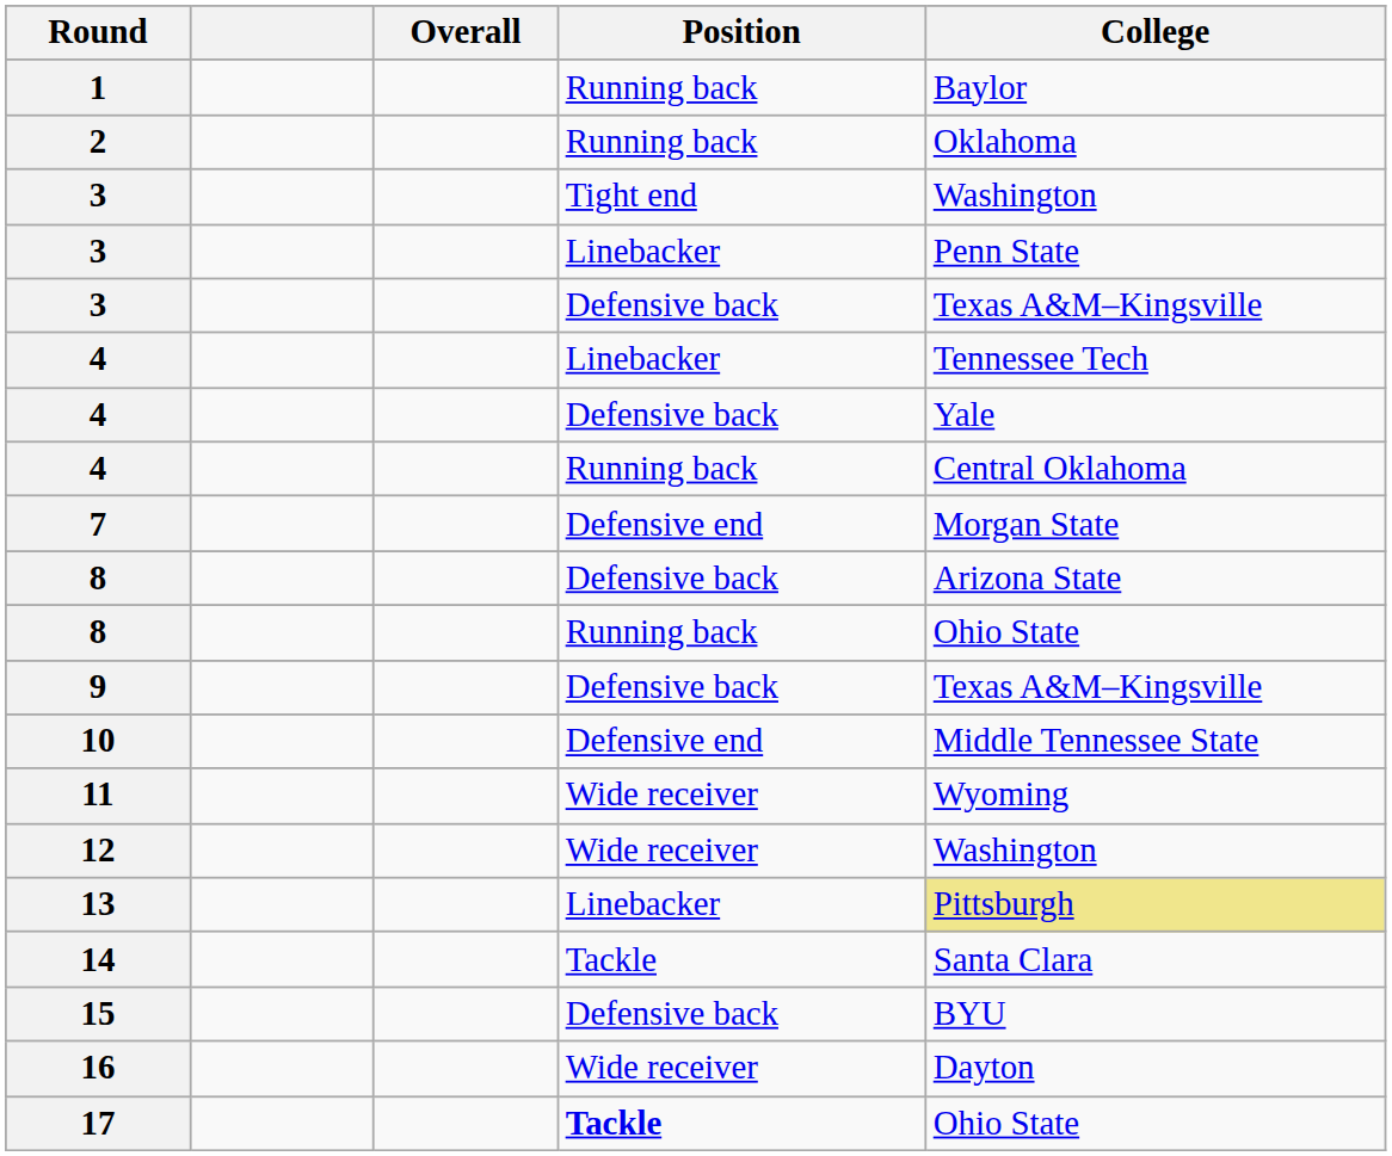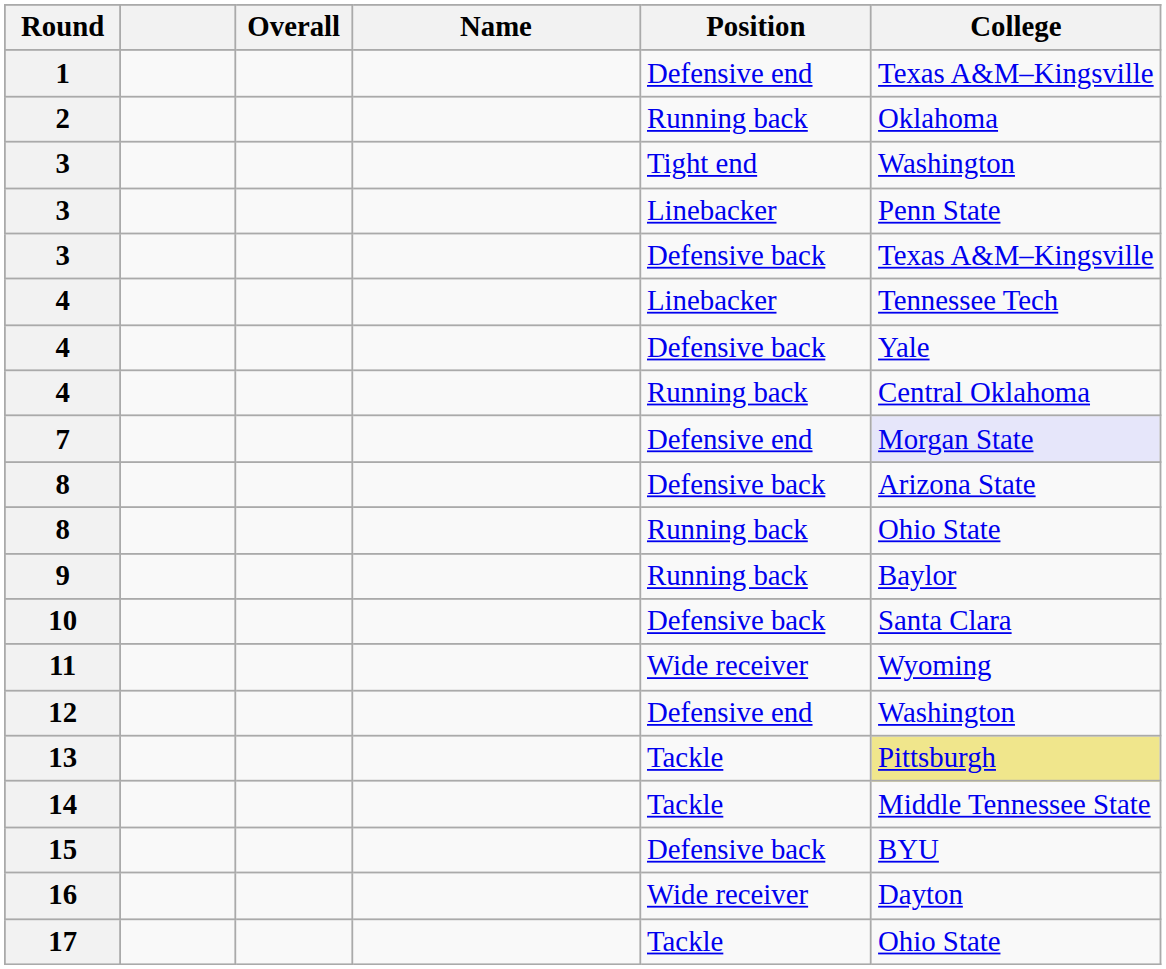+ column: Name
1 | Position: Running back -> Defensive end
1 | College: Baylor -> Texas A&M–Kingsville
7 | College: no background -> lavender background
9 | Position: Defensive back -> Running back
9 | College: Texas A&M–Kingsville -> Baylor
10 | Position: Defensive end -> Defensive back
10 | College: Middle Tennessee State -> Santa Clara
12 | Position: Wide receiver -> Defensive end
13 | Position: Linebacker -> Tackle
14 | College: Santa Clara -> Middle Tennessee State
17 | Position: bold -> normal
